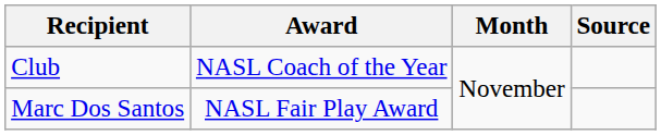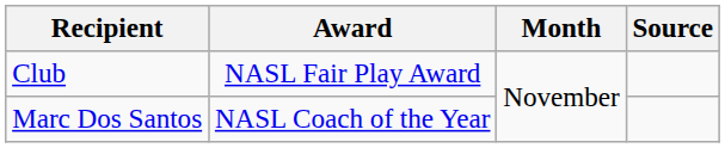Club | Award: NASL Coach of the Year -> NASL Fair Play Award
Marc Dos Santos | Award: NASL Fair Play Award -> NASL Coach of the Year
